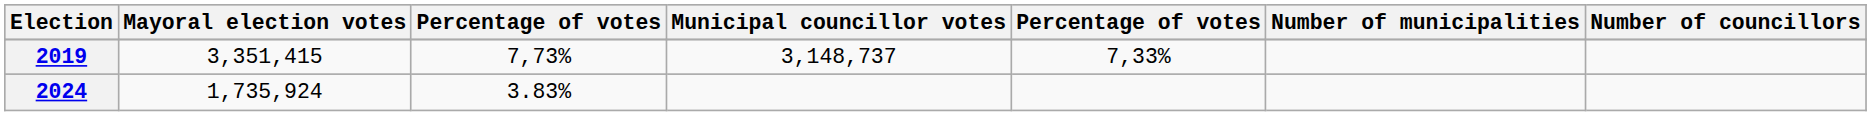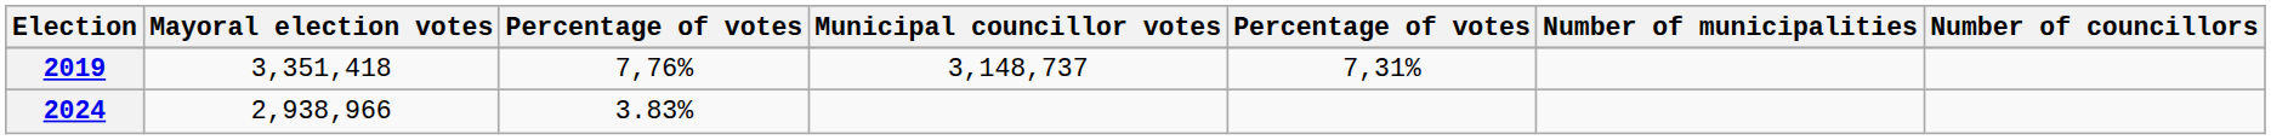2019 | Mayoral election votes: 3,351,415 -> 3,351,418
2019 | column 3: 7,73% -> 7,76%
2019 | column 5: 7,33% -> 7,31%
2024 | Mayoral election votes: 1,735,924 -> 2,938,966
